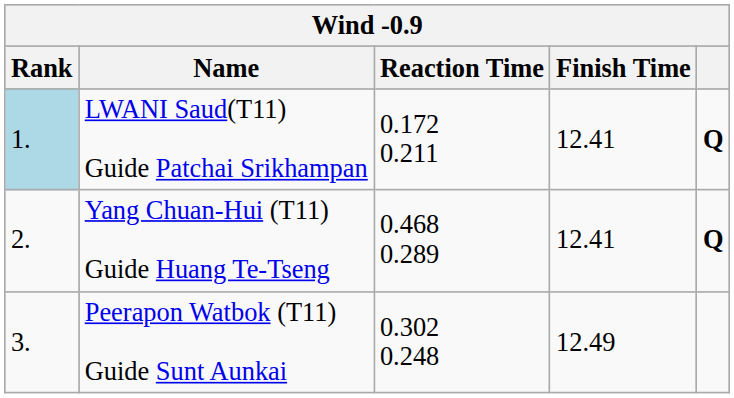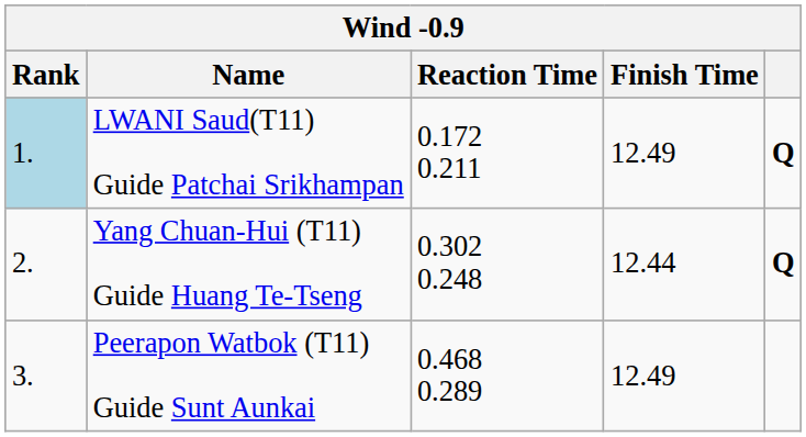LWANI Saud(T11) Guide Patchai Srikhampan | Finish Time: 12.41 -> 12.49
Yang Chuan-Hui (T11) Guide Huang Te-Tseng | Reaction Time: 0.468 0.289 -> 0.302 0.248
Yang Chuan-Hui (T11) Guide Huang Te-Tseng | Finish Time: 12.41 -> 12.44
Peerapon Watbok (T11) Guide Sunt Aunkai | Reaction Time: 0.302 0.248 -> 0.468 0.289
